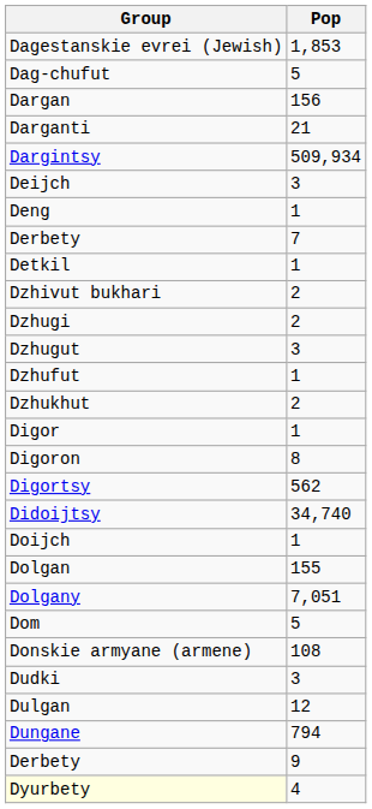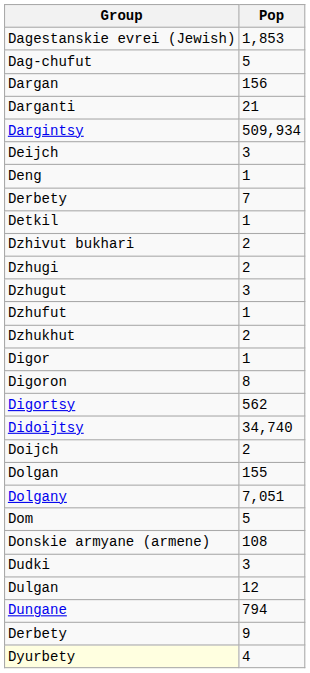row 20 | Pop: 1 -> 2
